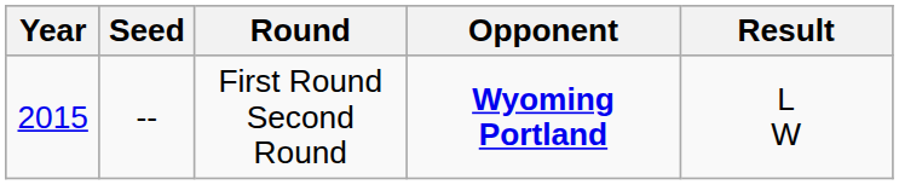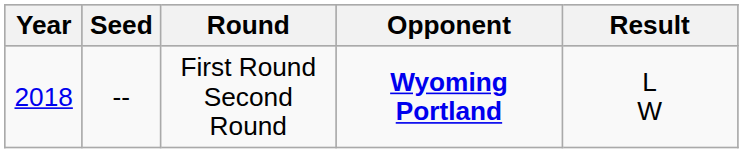First Round Second Round | Year: 2015 -> 2018
